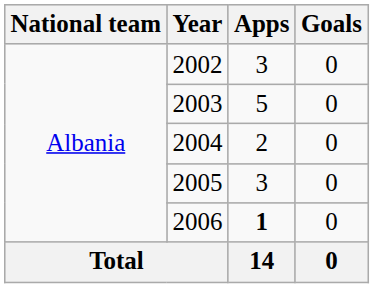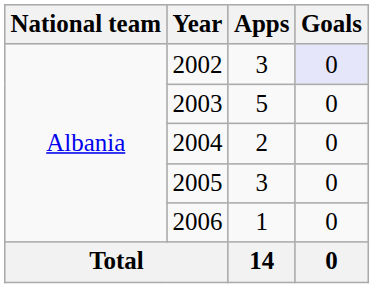2002 | Goals: no background -> lavender background
2006 | Apps: bold -> normal
